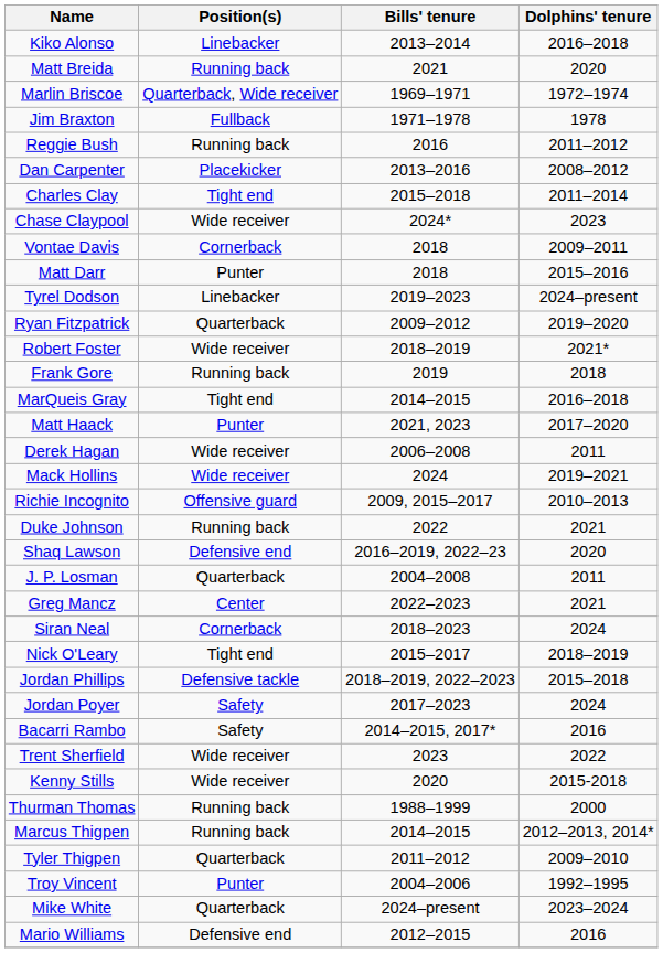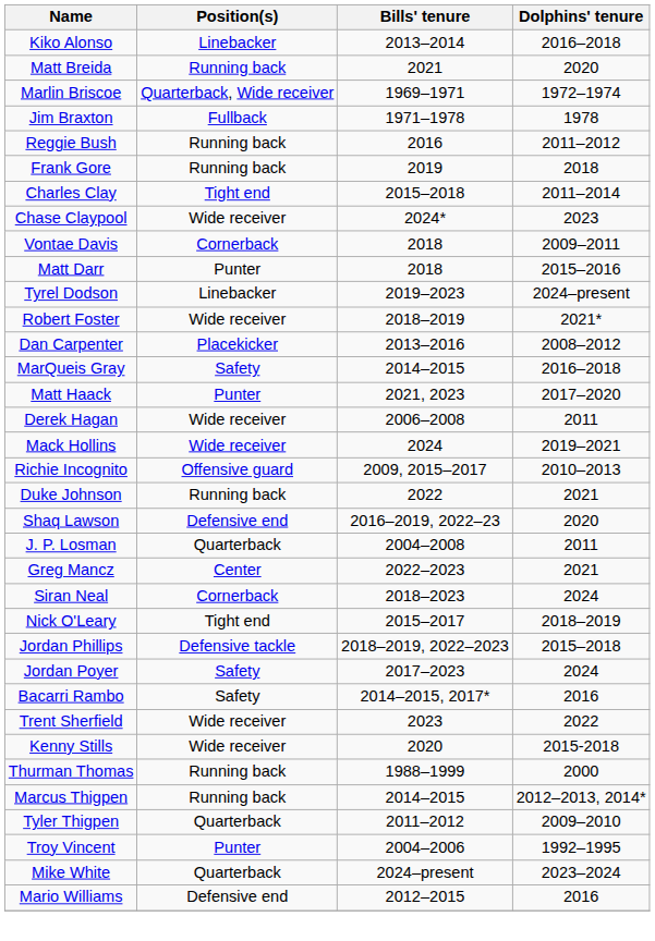rows swapped: Dan Carpenter <-> Frank Gore
- row: Ryan Fitzpatrick | Quarterback | 2009–2012 | 2019–2020
MarQueis Gray | Position(s): Tight end -> Safety
